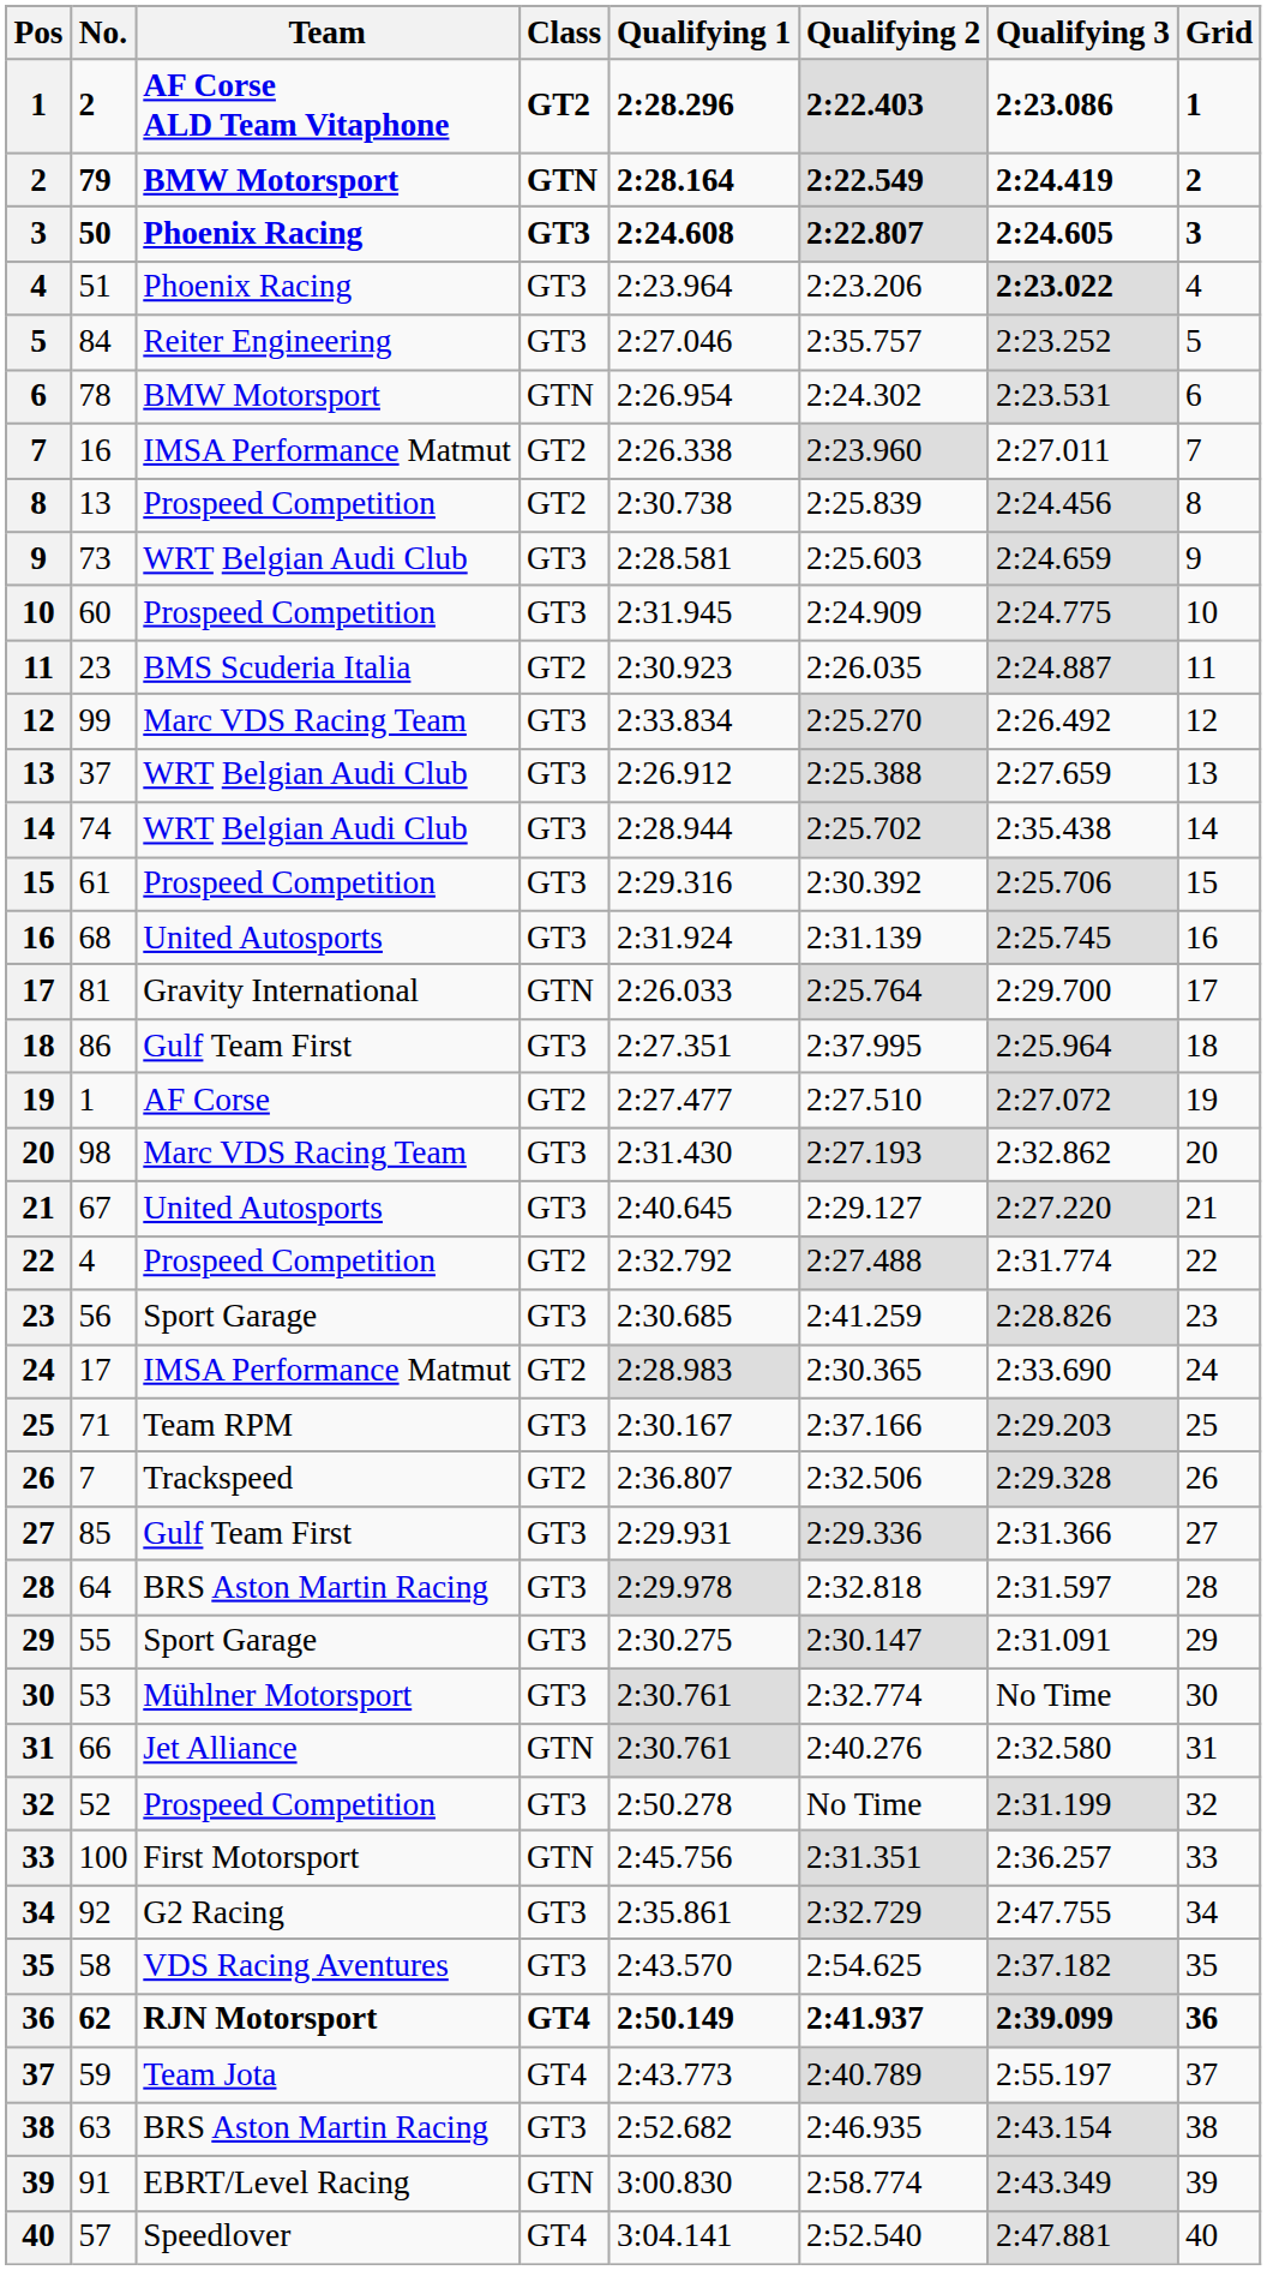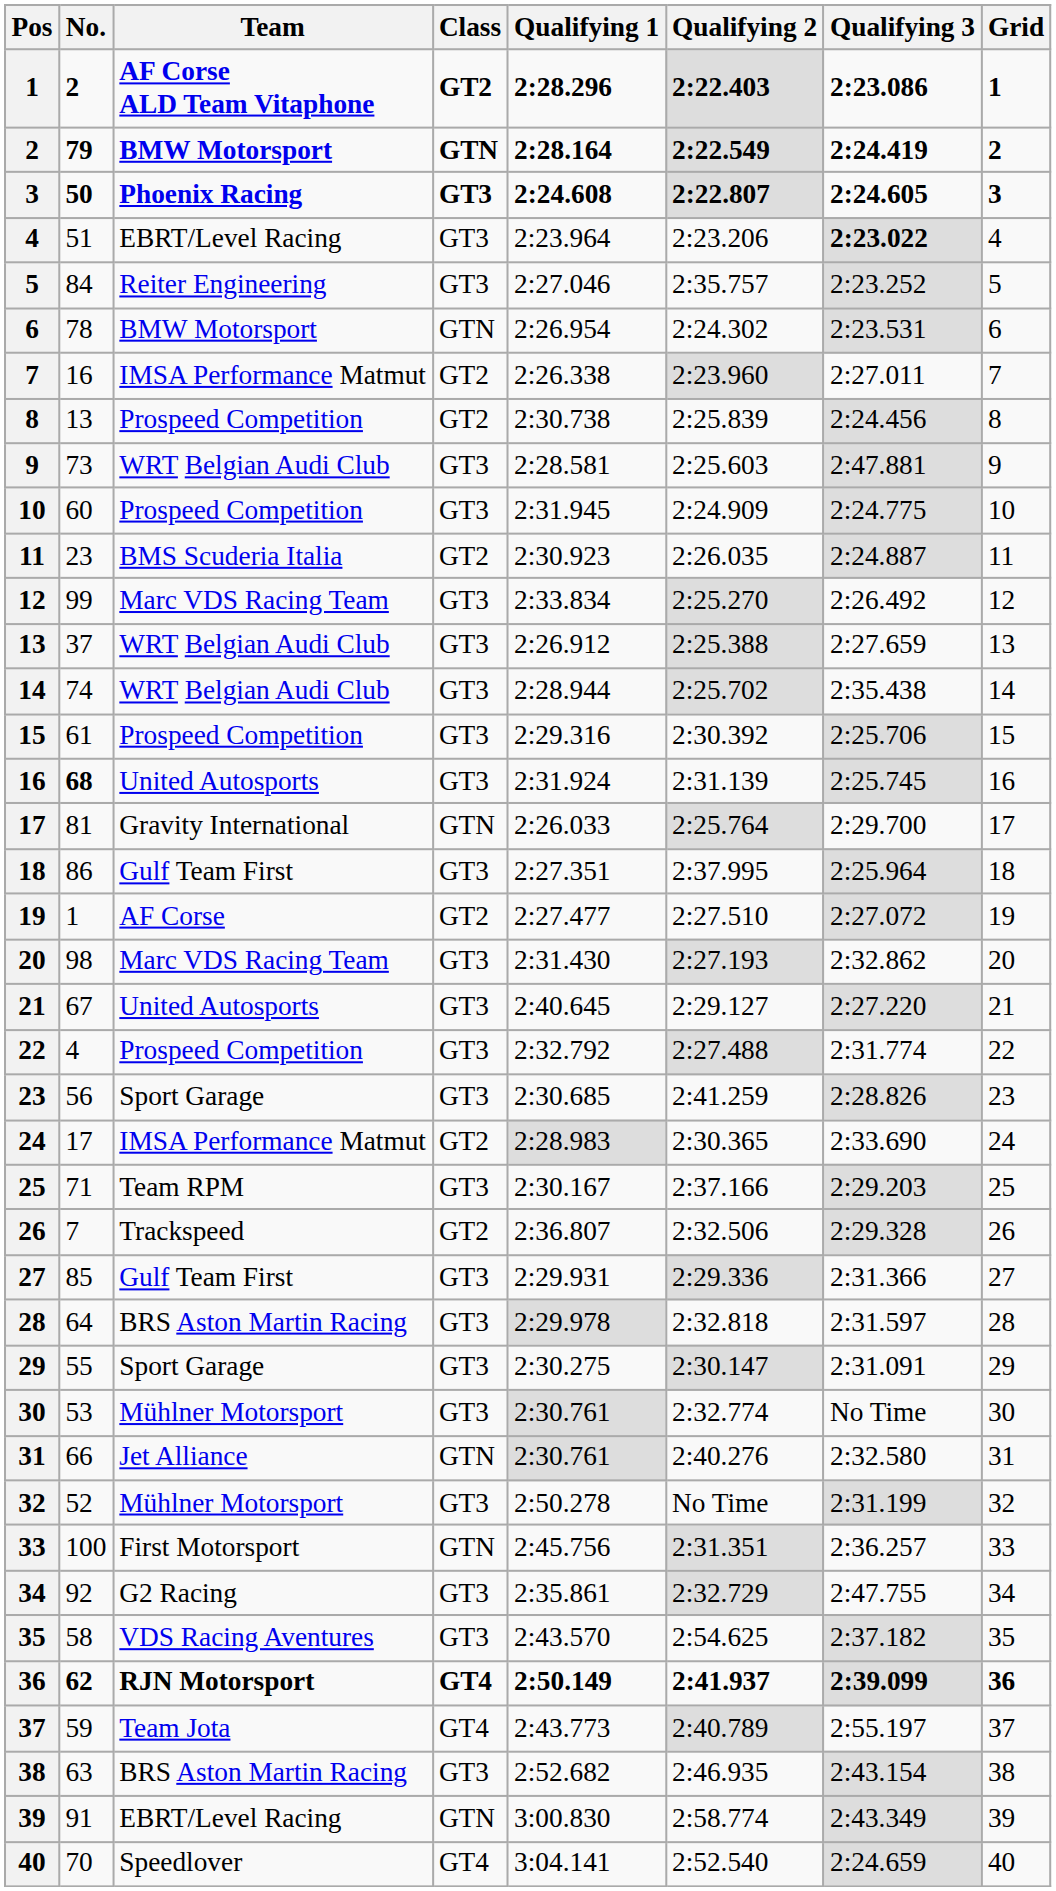row 5 | Team: Phoenix Racing -> EBRT/Level Racing
row 10 | Qualifying 3: 2:24.659 -> 2:47.881
row 17 | No.: normal -> bold
row 23 | Class: GT2 -> GT3
row 33 | Team: Prospeed Competition -> Mühlner Motorsport
row 41 | No.: 57 -> 70
row 41 | Qualifying 3: 2:47.881 -> 2:24.659
